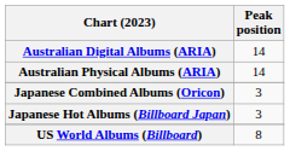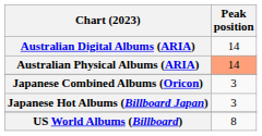Australian Physical Albums (ARIA) | Peak position: no background -> lightsalmon background
